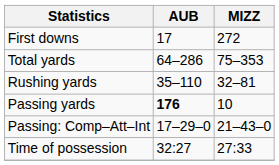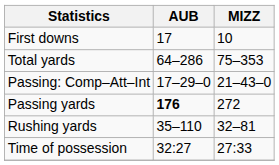First downs | MIZZ: 272 -> 10
rows swapped: Rushing yards <-> Passing: Comp–Att–Int
Passing yards | MIZZ: 10 -> 272
